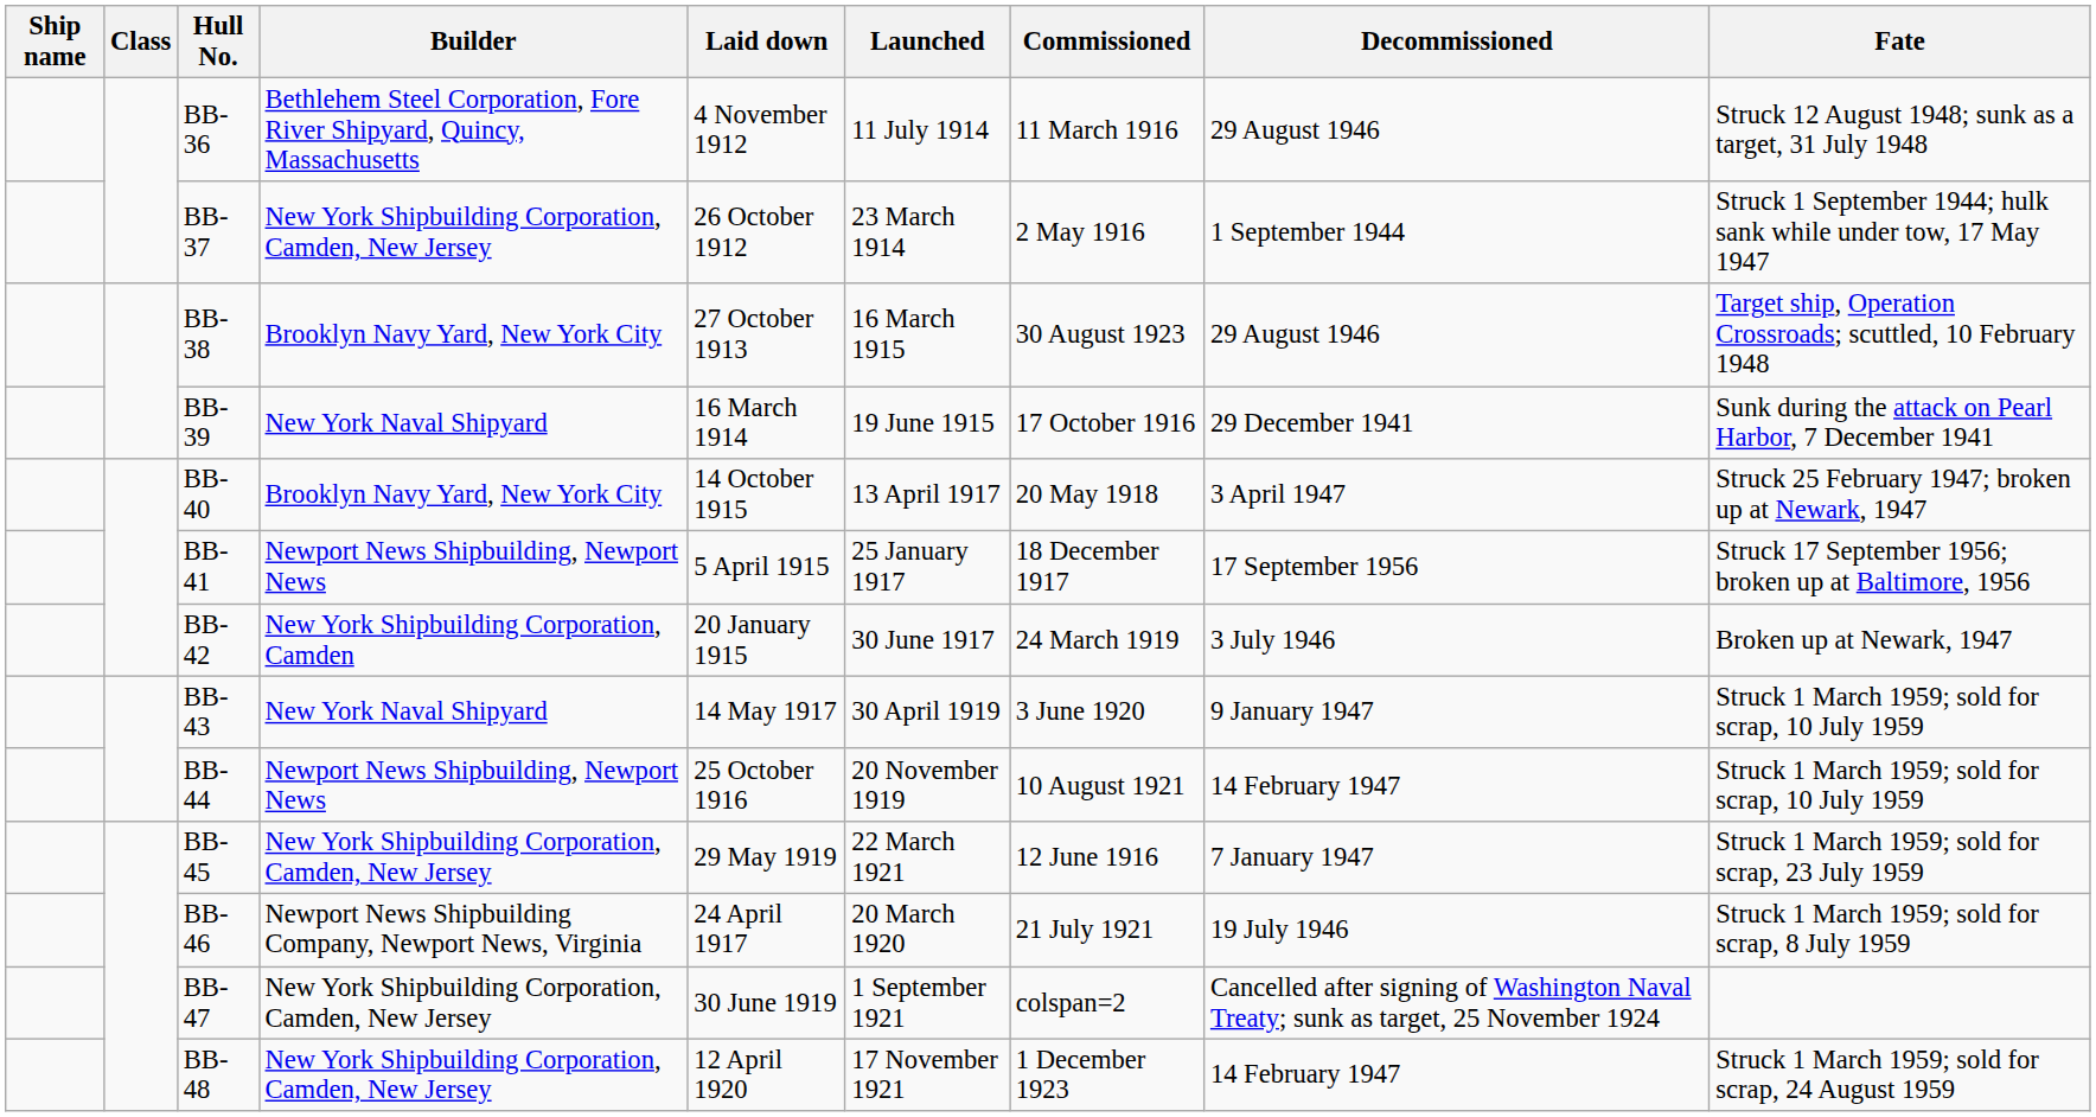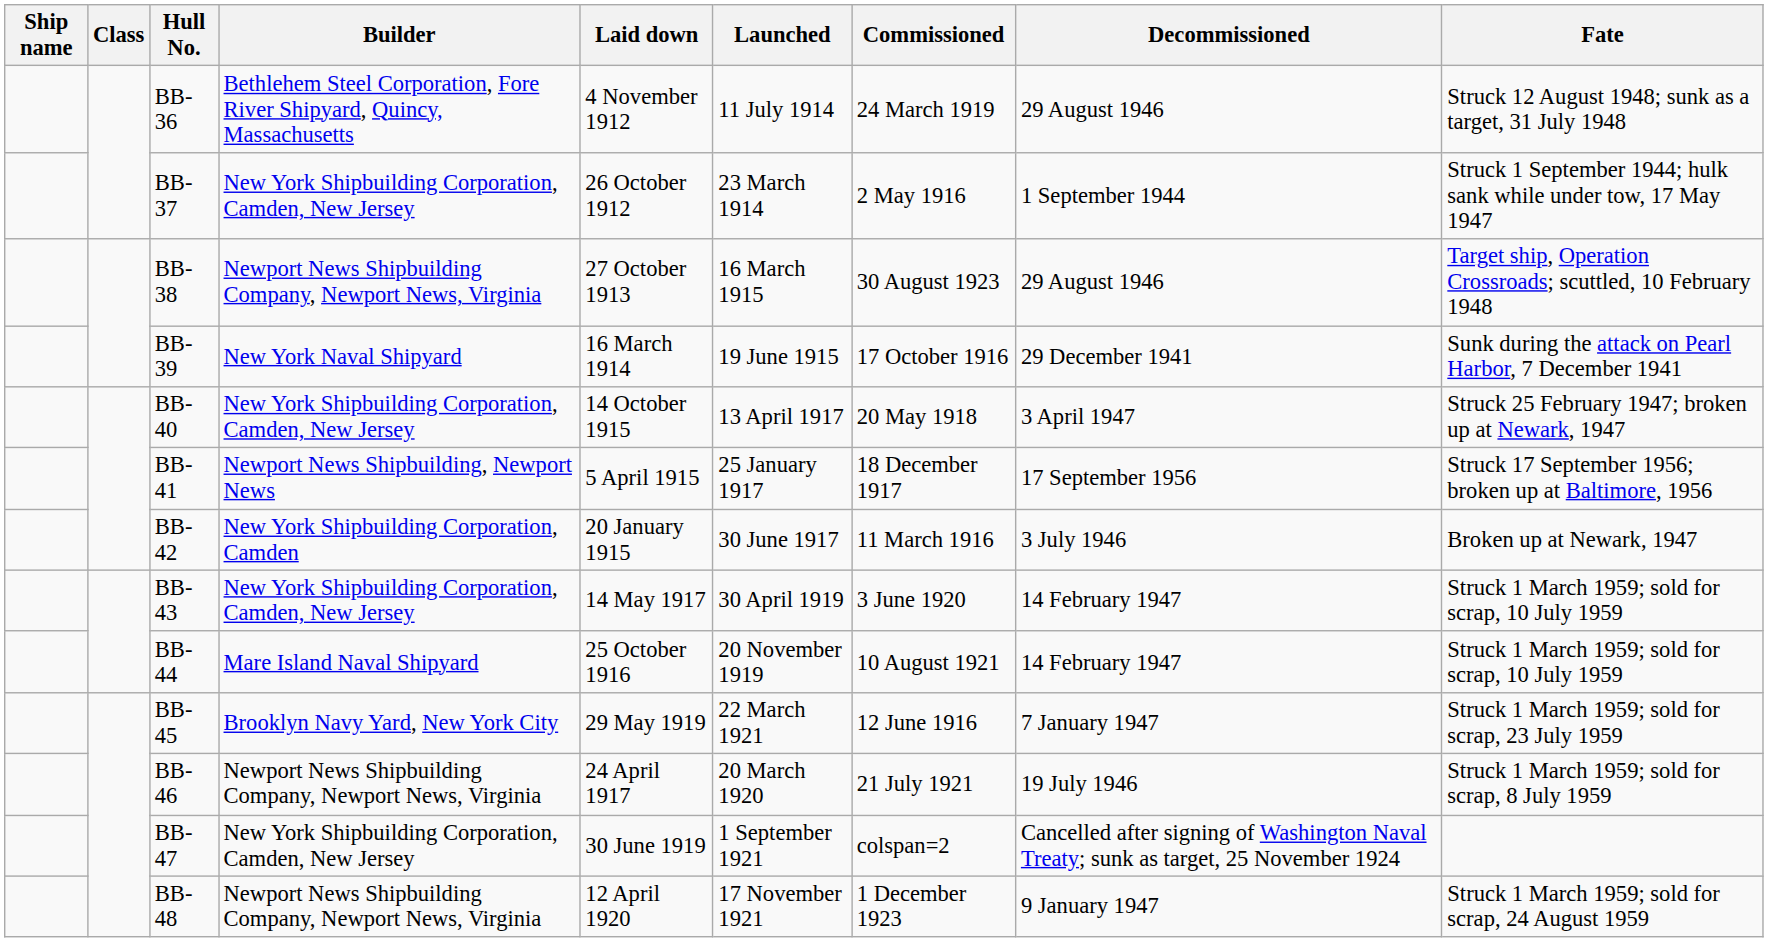BB-36 | Commissioned: 11 March 1916 -> 24 March 1919
BB-38 | Builder: Brooklyn Navy Yard, New York City -> Newport News Shipbuilding Company, Newport News, Virginia
BB-40 | Builder: Brooklyn Navy Yard, New York City -> New York Shipbuilding Corporation, Camden, New Jersey
BB-42 | Commissioned: 24 March 1919 -> 11 March 1916
BB-43 | Builder: New York Naval Shipyard -> New York Shipbuilding Corporation, Camden, New Jersey
BB-43 | Decommissioned: 9 January 1947 -> 14 February 1947
BB-44 | Builder: Newport News Shipbuilding, Newport News -> Mare Island Naval Shipyard
BB-45 | Builder: New York Shipbuilding Corporation, Camden, New Jersey -> Brooklyn Navy Yard, New York City
BB-48 | Builder: New York Shipbuilding Corporation, Camden, New Jersey -> Newport News Shipbuilding Company, Newport News, Virginia
BB-48 | Decommissioned: 14 February 1947 -> 9 January 1947
